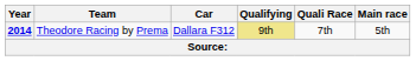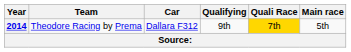2014 | Qualifying: khaki background -> no background
2014 | Quali Race: no background -> gold background
